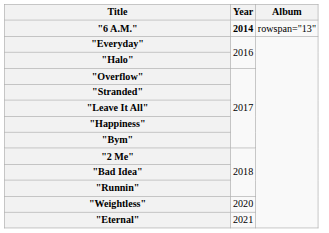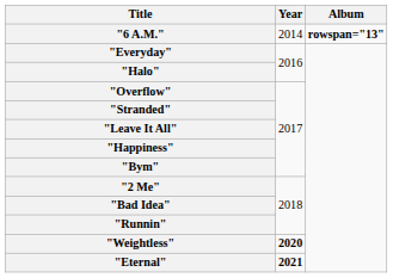"6 A.M." | Year: bold -> normal
"6 A.M." | Album: normal -> bold
"Weightless" | Year: normal -> bold
"Eternal" | Year: normal -> bold
